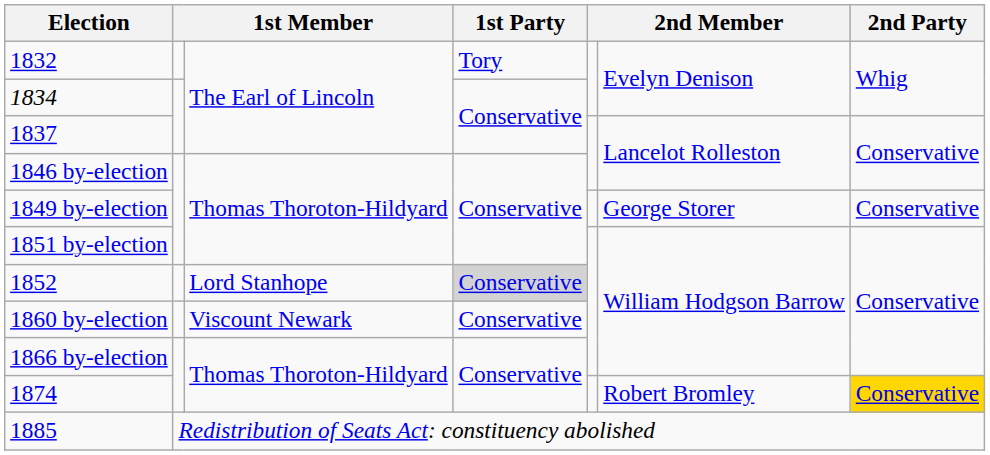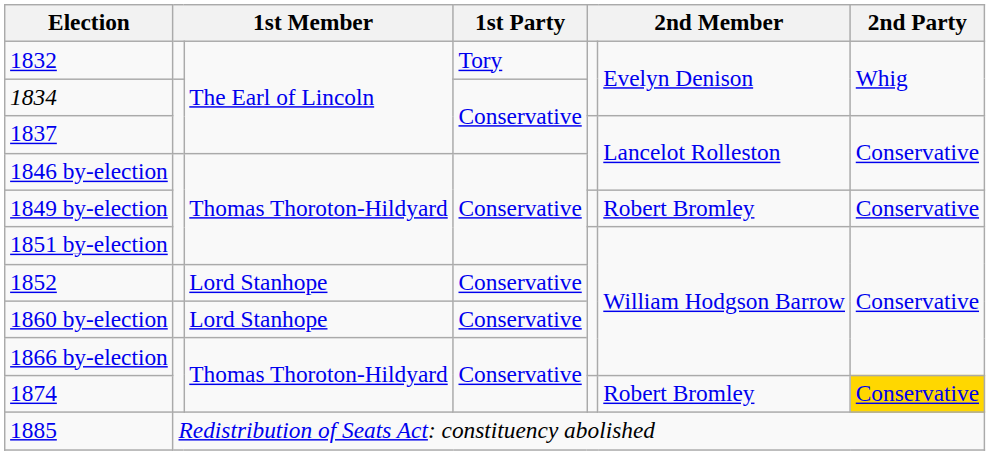1849 by-election | column 6: George Storer -> Robert Bromley
1852 | 1st Party: lightgrey background -> no background
1860 by-election | column 3: Viscount Newark -> Lord Stanhope
